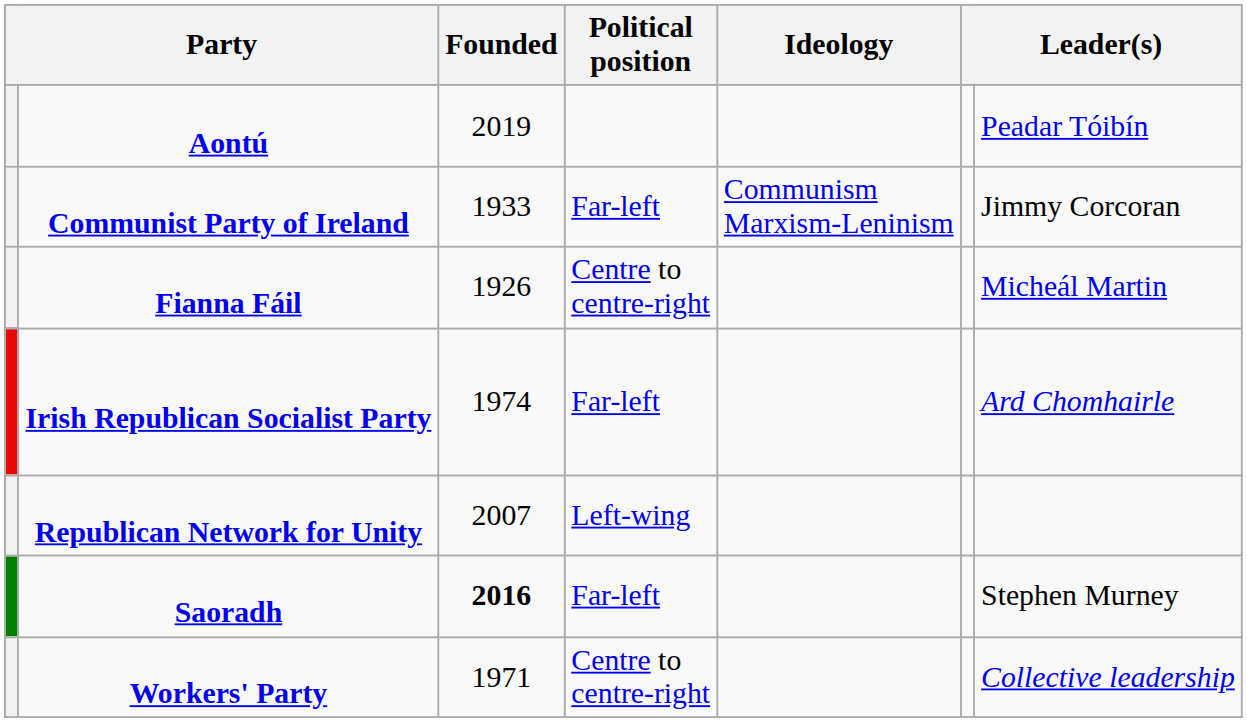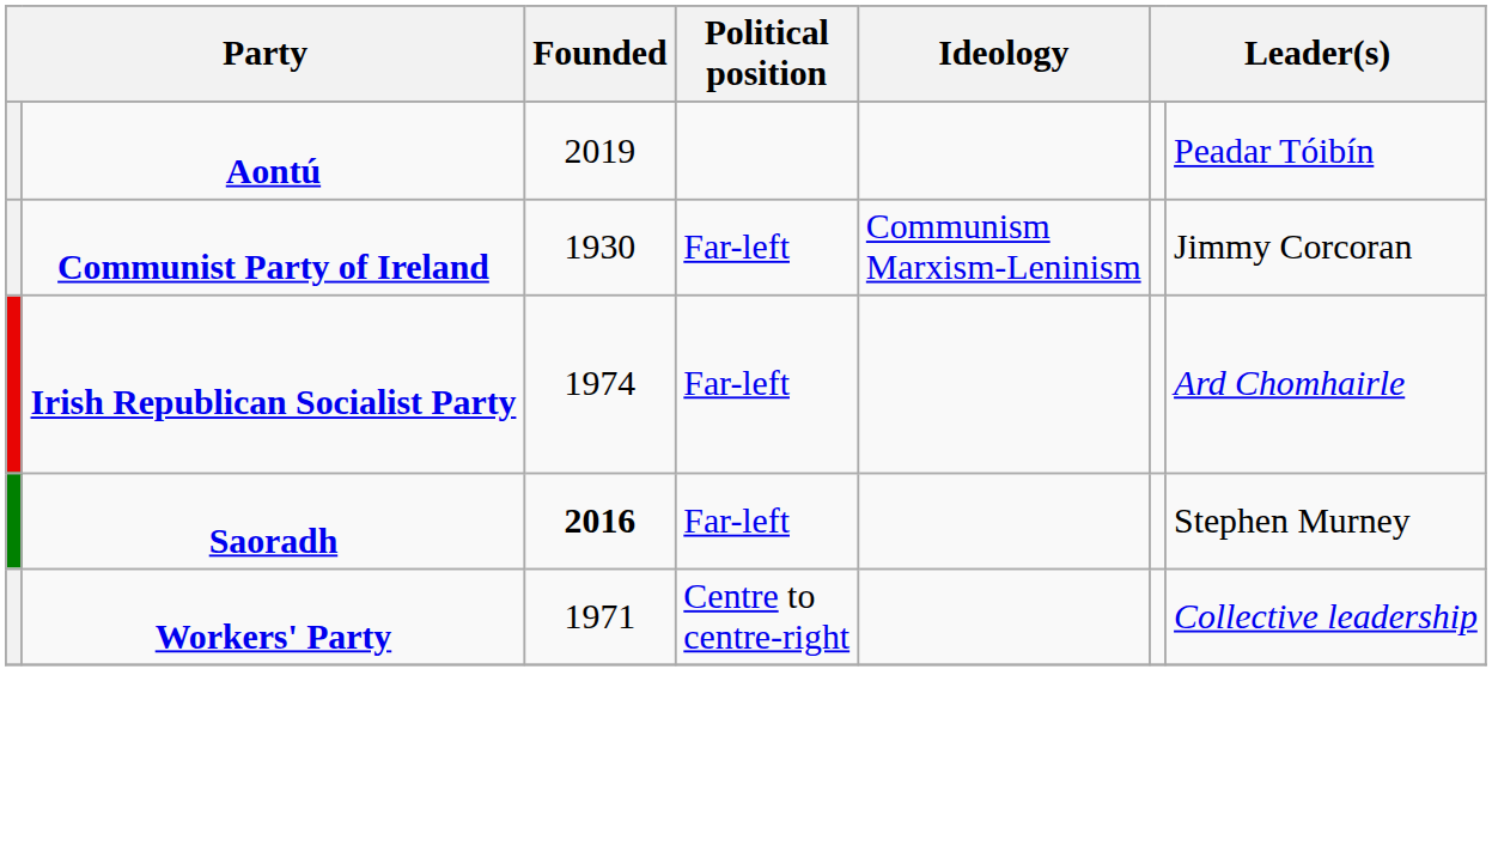Communist Party of Ireland | Founded: 1933 -> 1930
- row: Fianna Fáil | 1926 | Centre to centre-right | Micheál Martin
- row: Republican Network for Unity | 2007 | Left-wing
